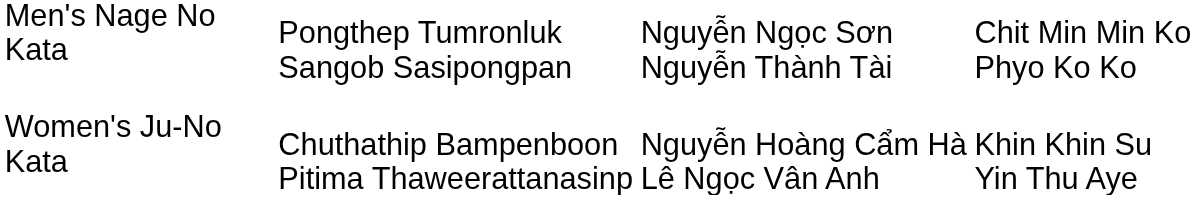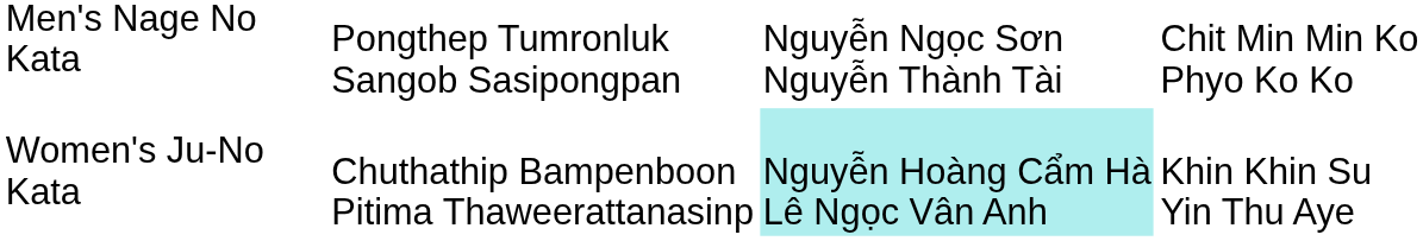Women's Ju-No Kata | column 3: no background -> paleturquoise background
